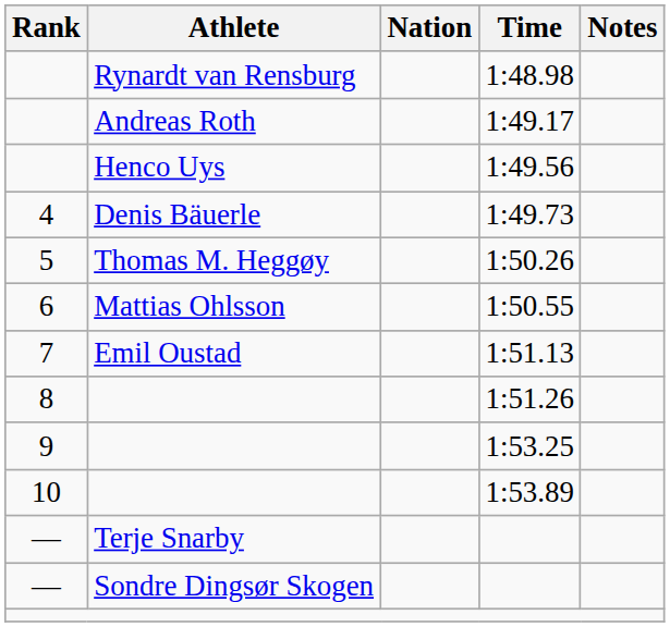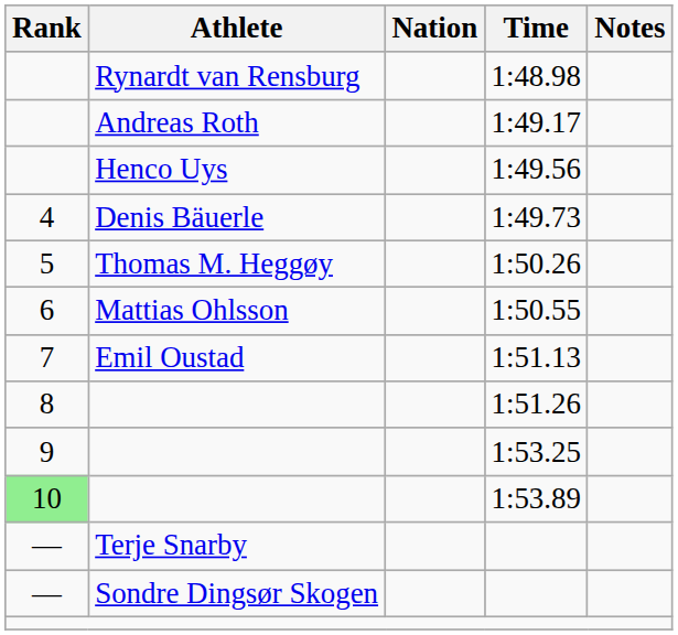1:53.89 | Rank: no background -> lightgreen background
